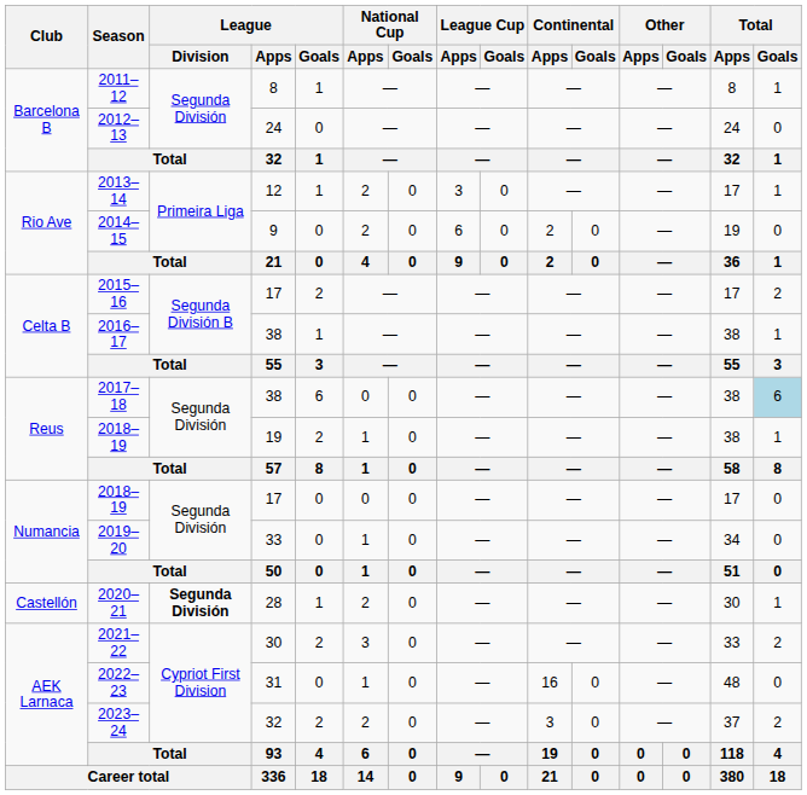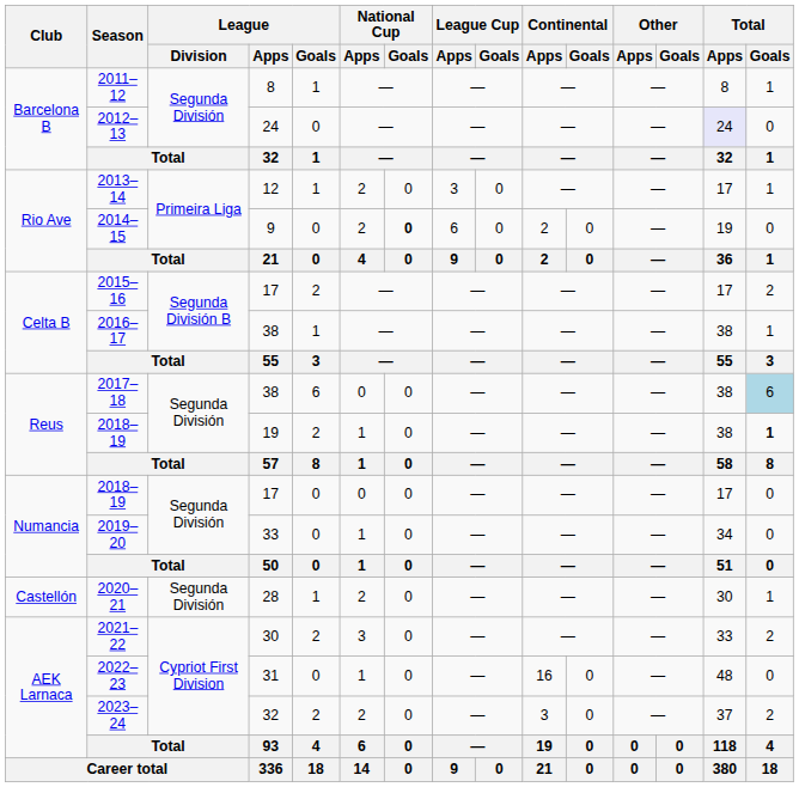2012–13 | Total / Apps: no background -> lavender background
2014–15 | National Cup / Goals: normal -> bold
2018–19 / 19 | Total / Goals: normal -> bold
2020–21 | League / Division: bold -> normal
